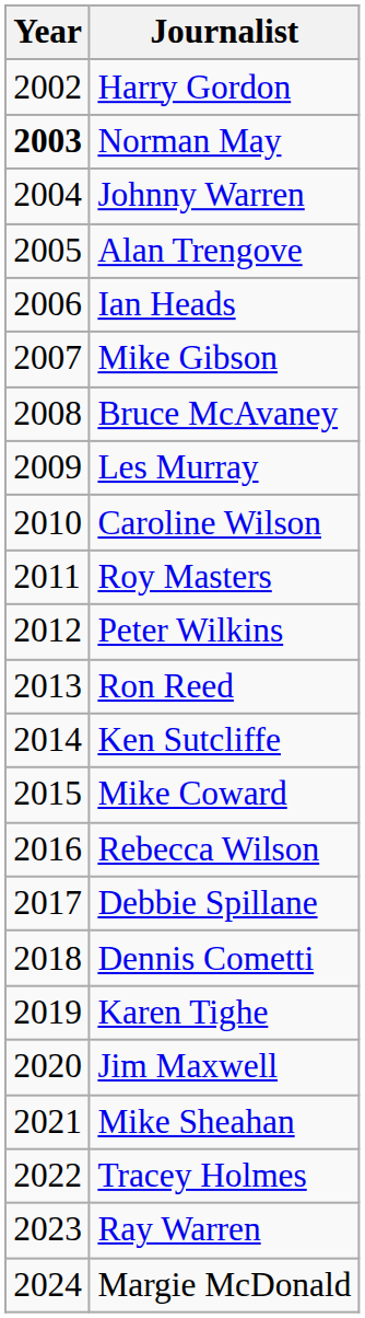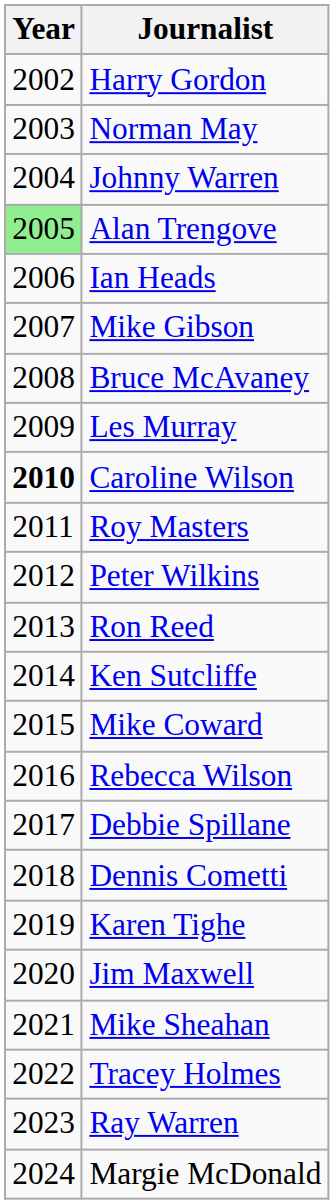Norman May | Year: bold -> normal
Alan Trengove | Year: no background -> lightgreen background
Caroline Wilson | Year: normal -> bold
